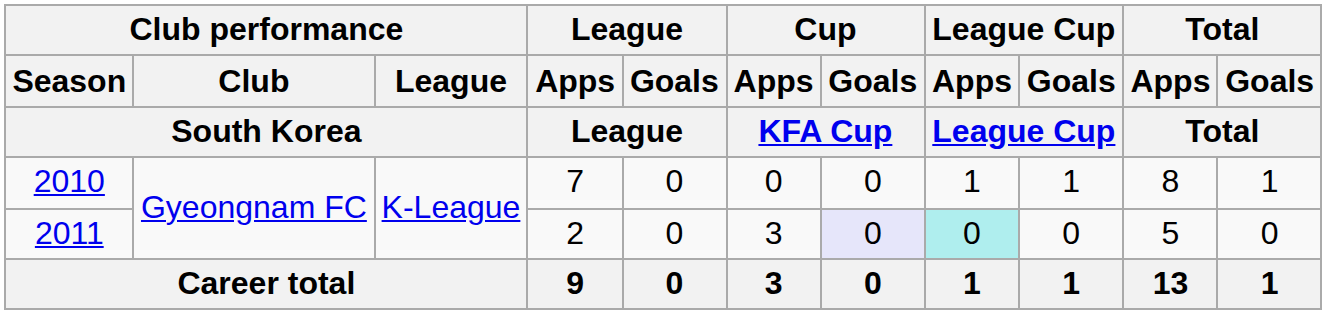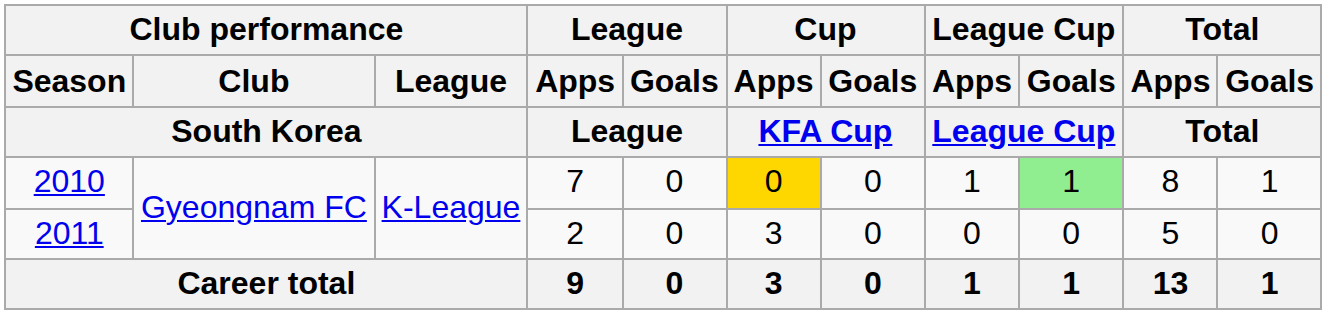2010 | Cup / Apps: no background -> gold background
2010 | League Cup / Goals: no background -> lightgreen background
2011 | Cup / Goals: lavender background -> no background
2011 | League Cup / Apps: paleturquoise background -> no background
